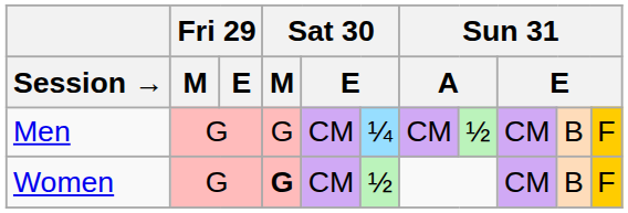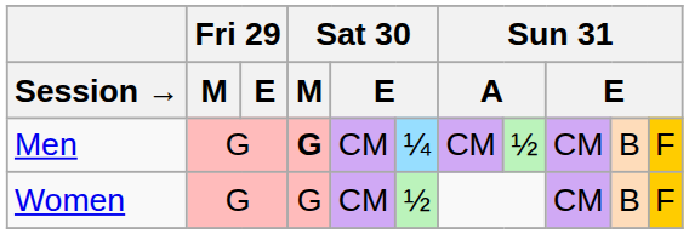Men | Sat 30 / M: normal -> bold
Women | Sat 30 / M: bold -> normal
